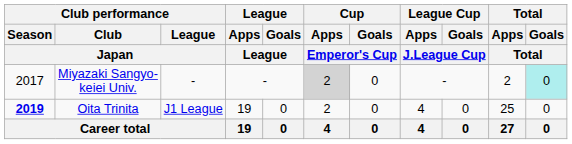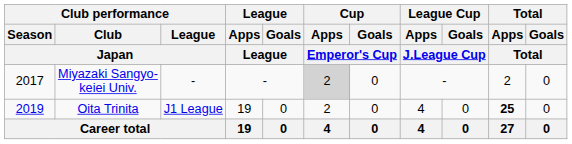Miyazaki Sangyo- keiei Univ. | Total / Goals / Total: paleturquoise background -> no background
Oita Trinita | Club performance / Season / Japan: bold -> normal
Oita Trinita | Total / Apps / Total: normal -> bold
